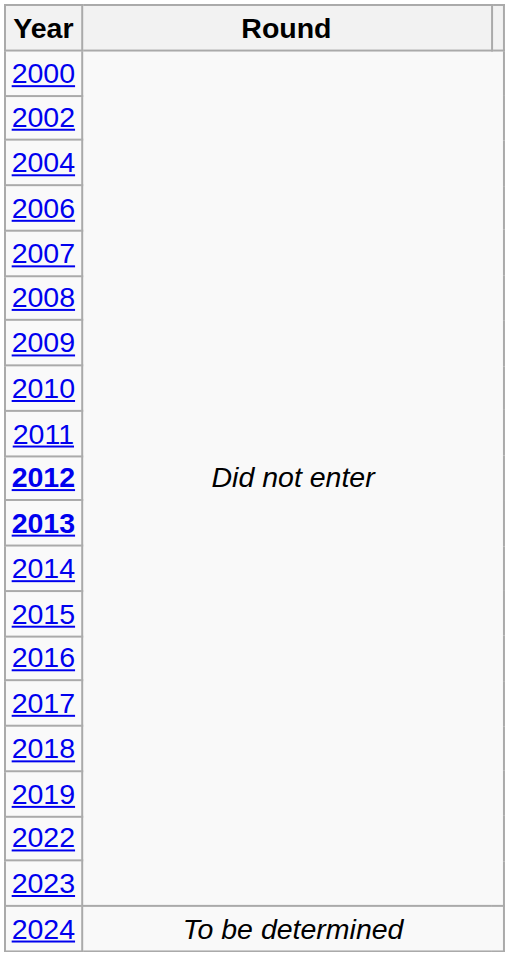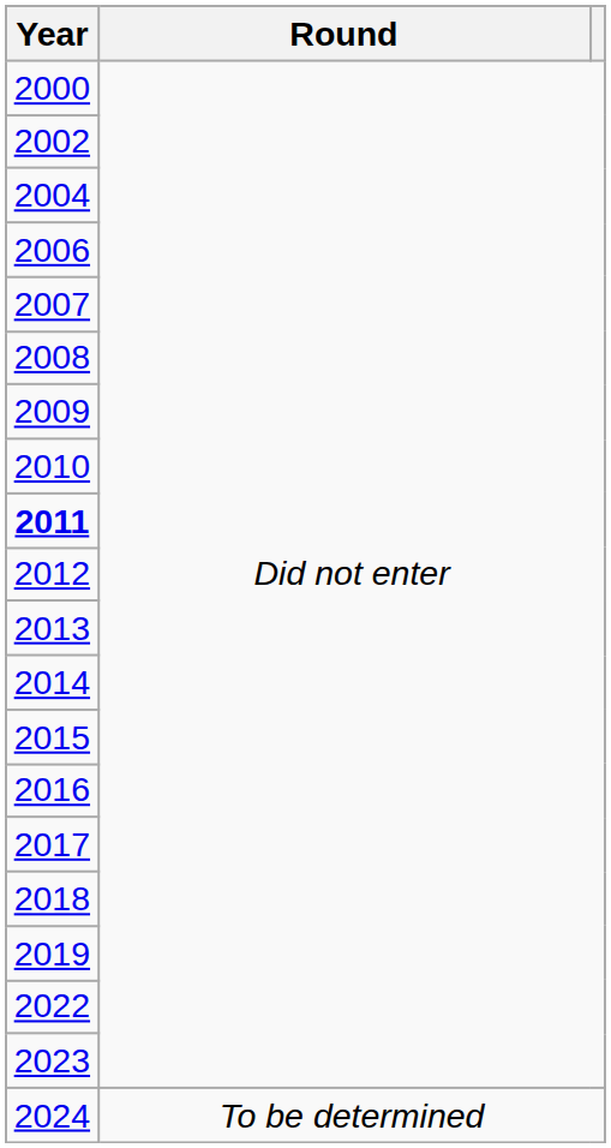2011 | Year: normal -> bold
2012 | Year: bold -> normal
2013 | Year: bold -> normal
